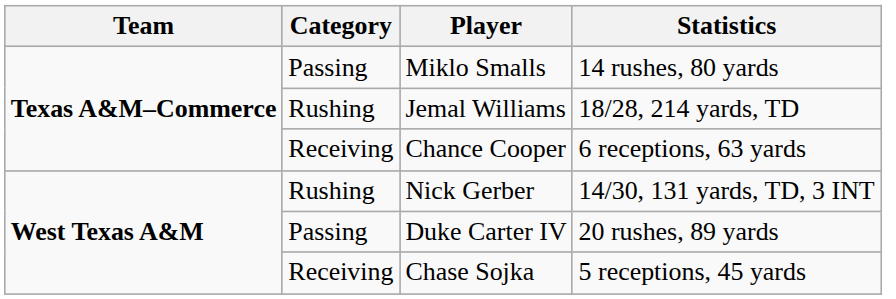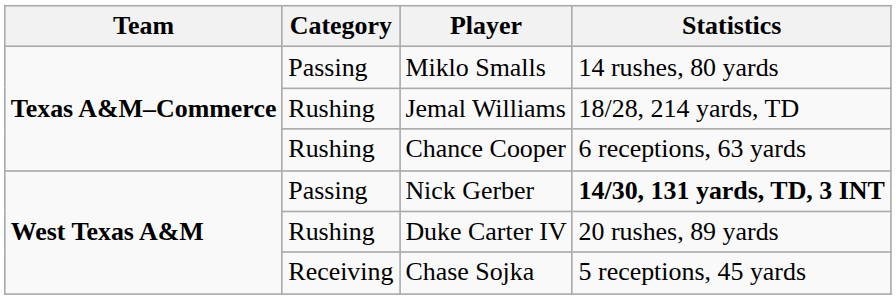Chance Cooper | Category: Receiving -> Rushing
Nick Gerber | Category: Rushing -> Passing
Nick Gerber | Statistics: normal -> bold
Duke Carter IV | Category: Passing -> Rushing
